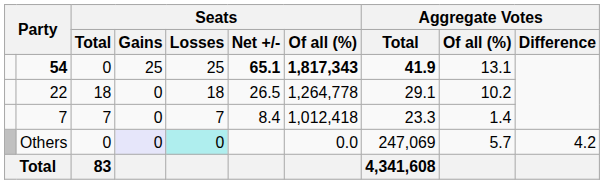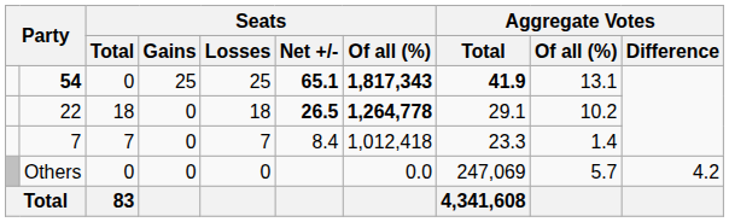22 | Seats / Net +/-: normal -> bold
22 | Seats / Of all (%): normal -> bold
Others | Seats / Gains: lavender background -> no background
Others | Seats / Losses: paleturquoise background -> no background
